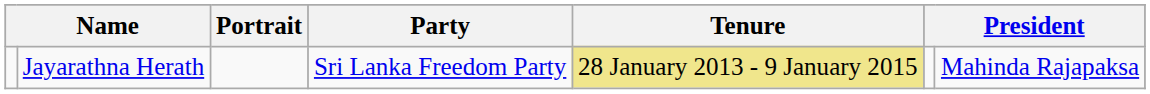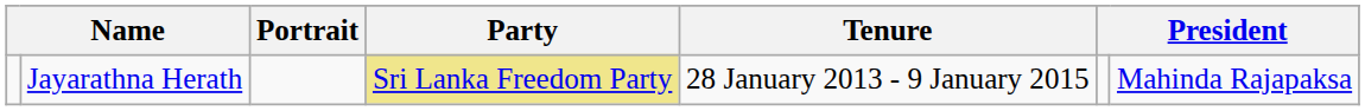Jayarathna Herath | Party: no background -> khaki background
Jayarathna Herath | Tenure: khaki background -> no background
